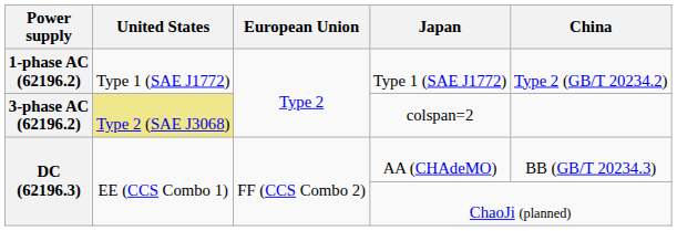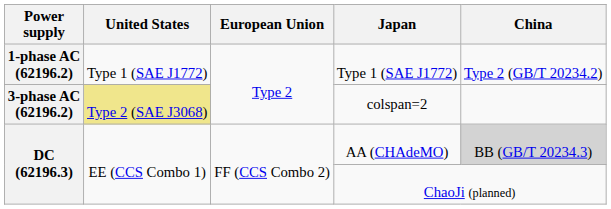AA (CHAdeMO) | China: no background -> lightgrey background
